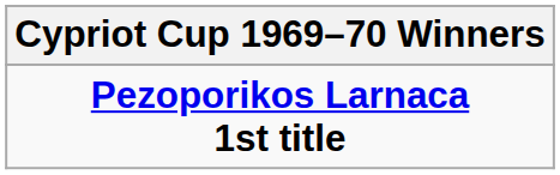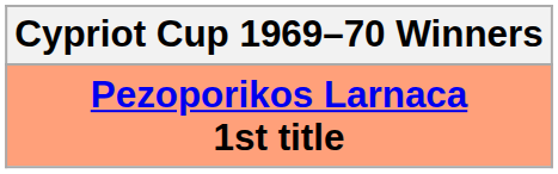row 2 | column 1: no background -> lightsalmon background
